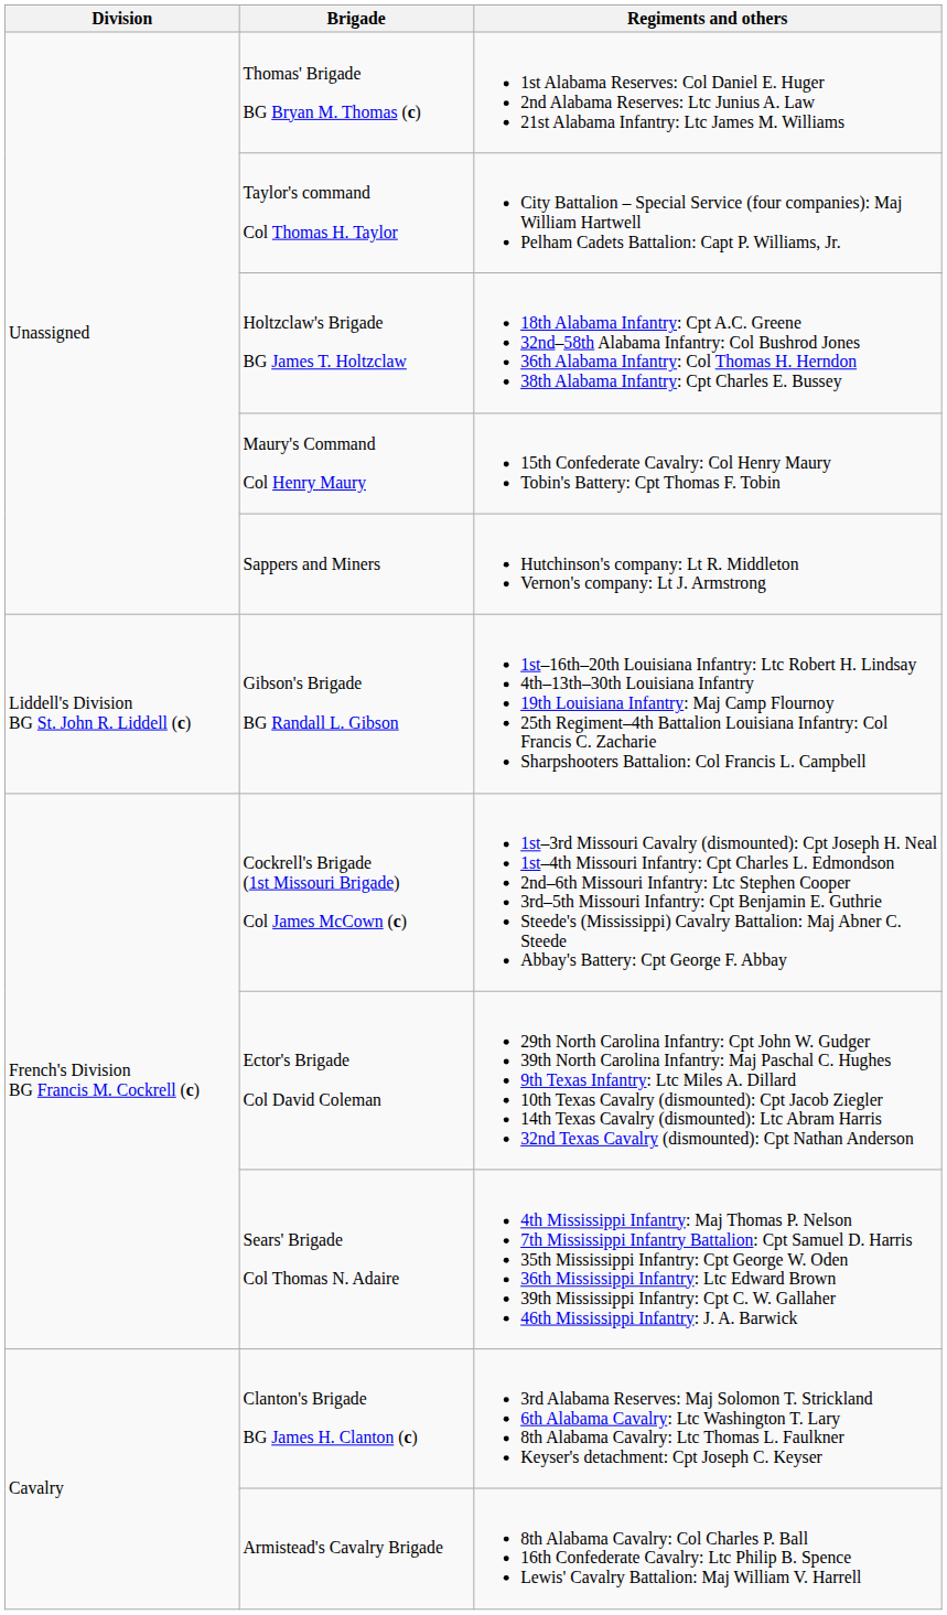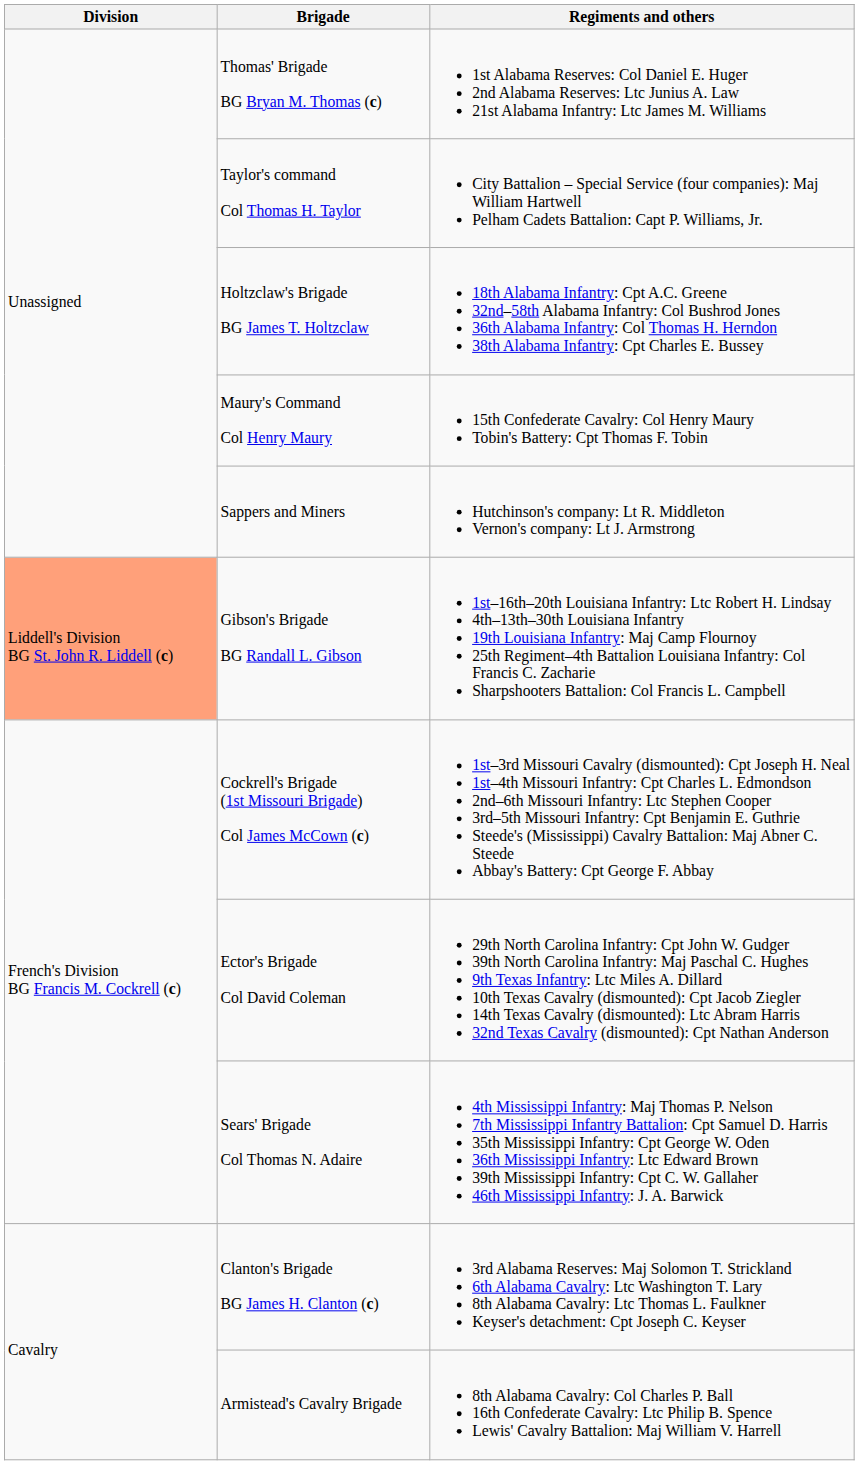Gibson's Brigade BG Randall L. Gibson | Division: no background -> lightsalmon background
